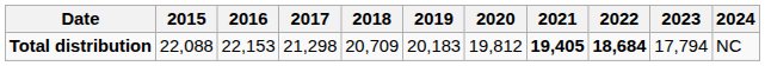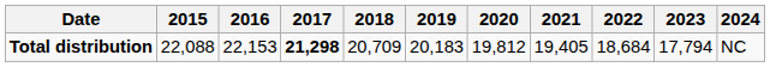row 2 | 2017: normal -> bold
row 2 | 2021: bold -> normal
row 2 | 2022: bold -> normal
